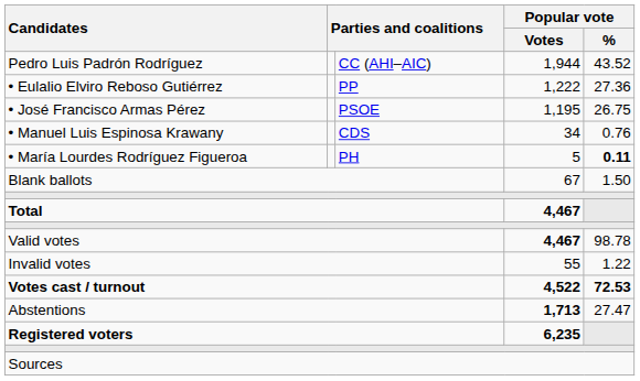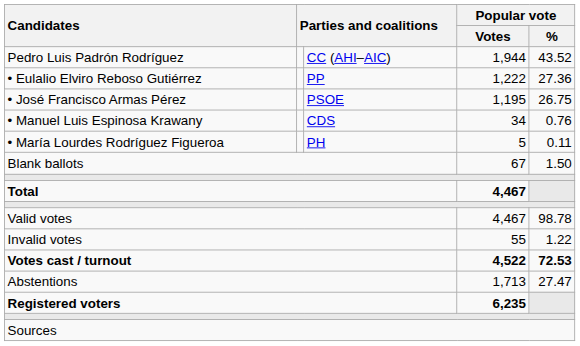• María Lourdes Rodríguez Figueroa | Popular vote / %: bold -> normal
Valid votes | Popular vote / Votes: bold -> normal
Abstentions | Popular vote / Votes: bold -> normal
